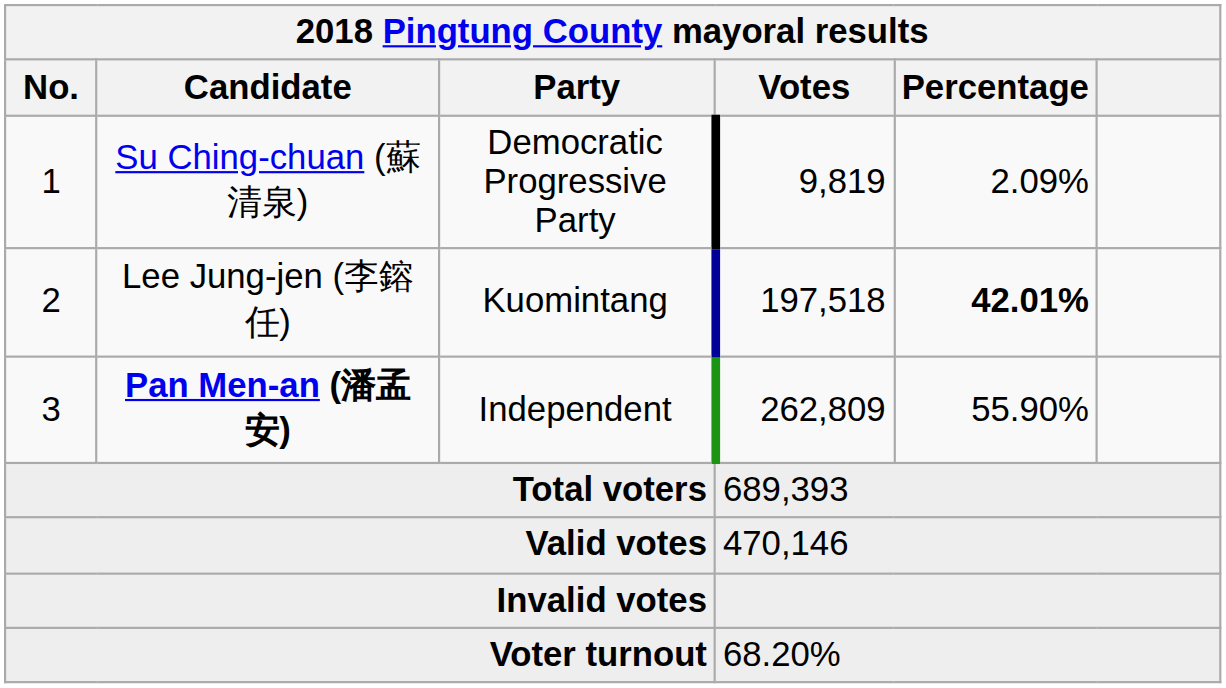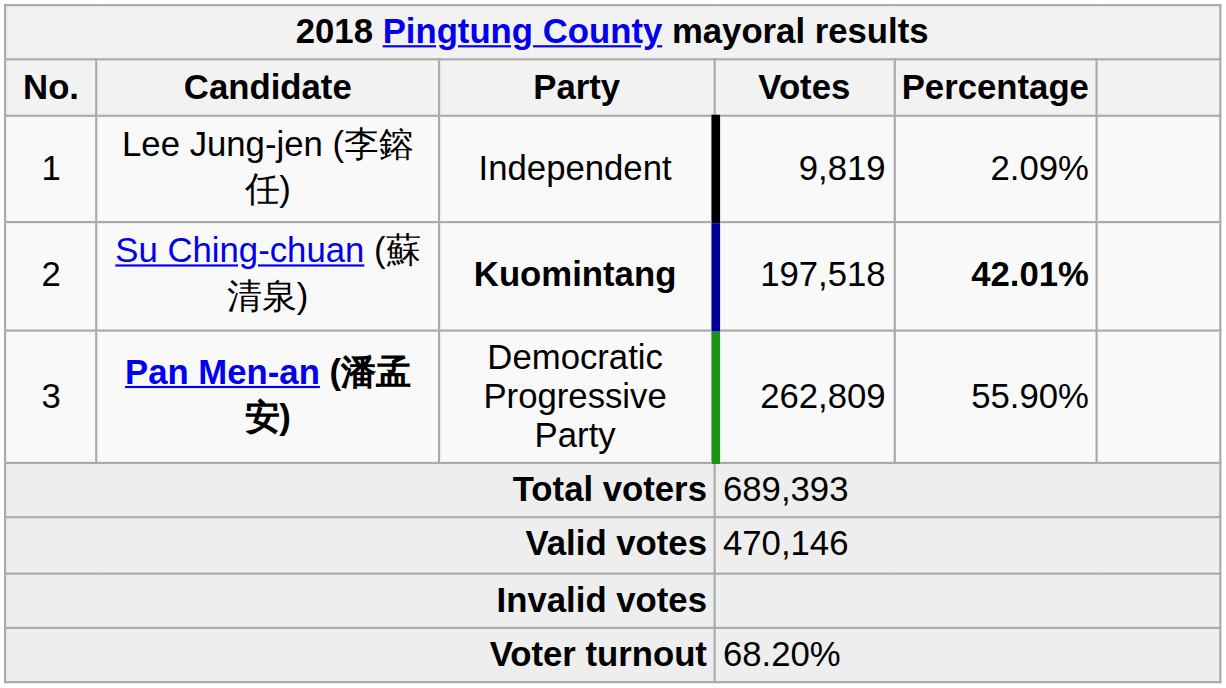1 | Candidate: Su Ching-chuan (蘇清泉) -> Lee Jung-jen (李鎔任)
1 | Party: Democratic Progressive Party -> Independent
2 | Candidate: Lee Jung-jen (李鎔任) -> Su Ching-chuan (蘇清泉)
2 | Party: normal -> bold
3 | Party: Independent -> Democratic Progressive Party
